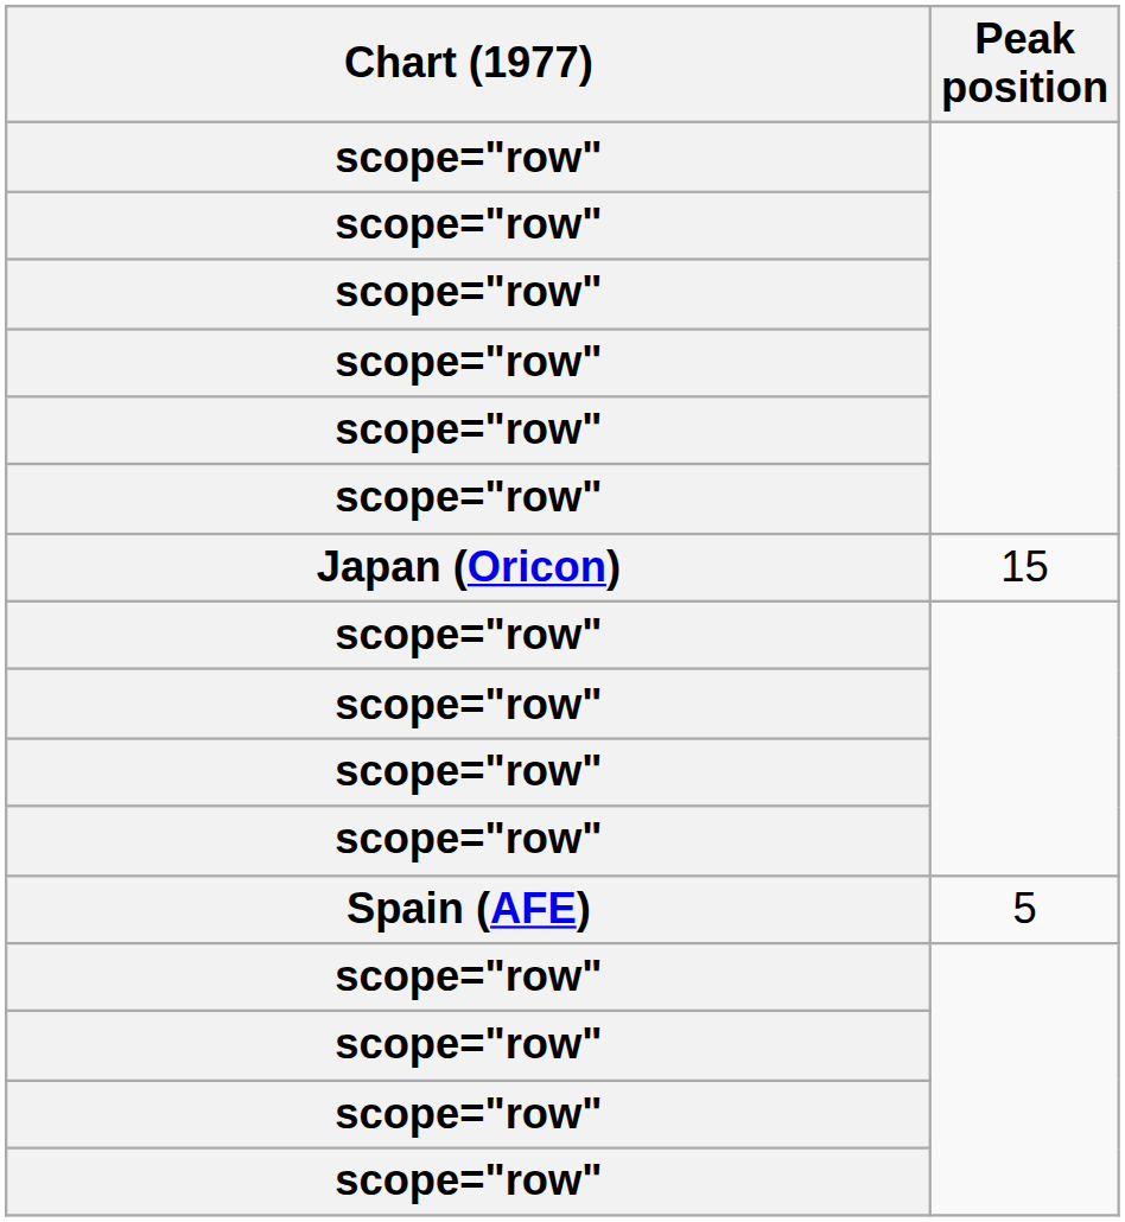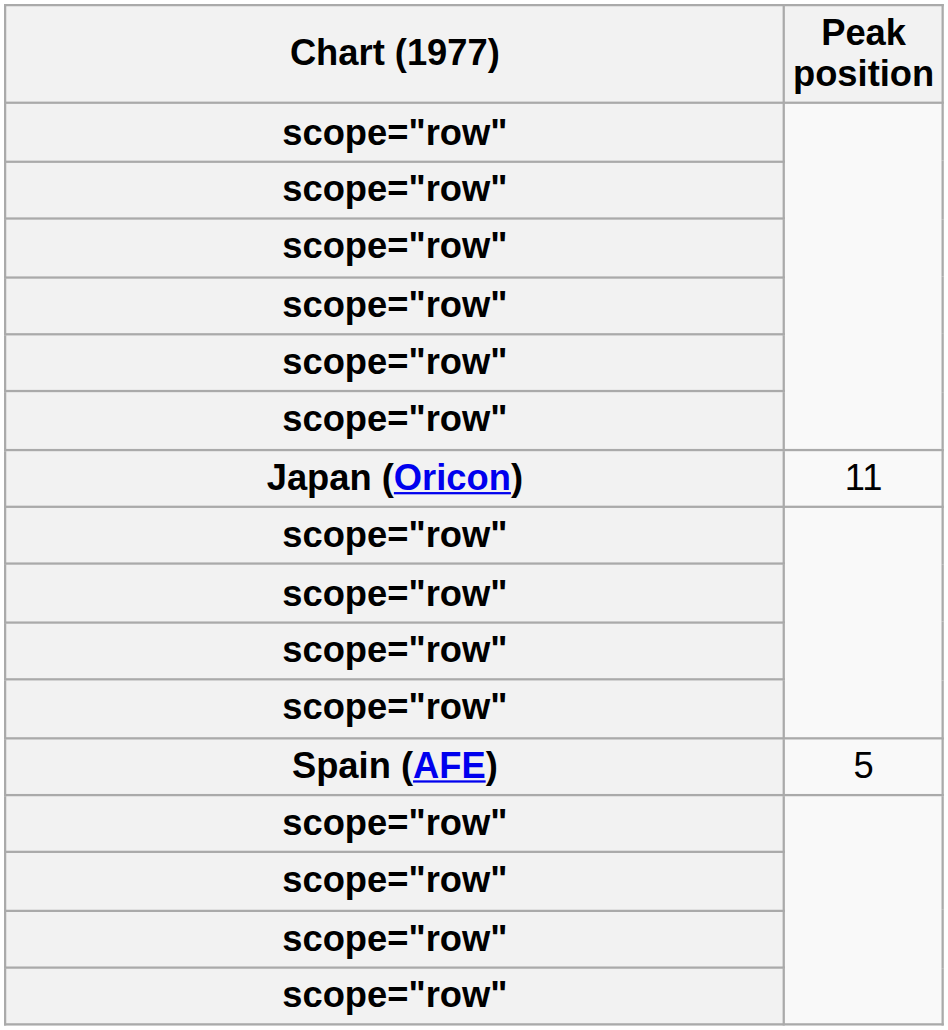Japan (Oricon) | Peak position: 15 -> 11
